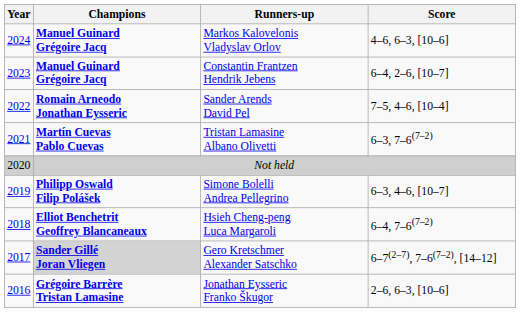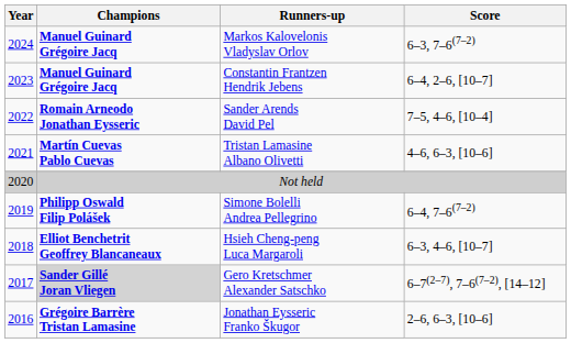Markos Kalovelonis Vladyslav Orlov | Score: 4–6, 6–3, [10–6] -> 6–3, 7–6(7–2)
Tristan Lamasine Albano Olivetti | Score: 6–3, 7–6(7–2) -> 4–6, 6–3, [10–6]
Simone Bolelli Andrea Pellegrino | Score: 6–3, 4–6, [10–7] -> 6–4, 7–6(7–2)
Hsieh Cheng-peng Luca Margaroli | Score: 6–4, 7–6(7–2) -> 6–3, 4–6, [10–7]
